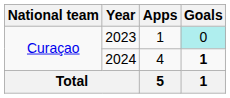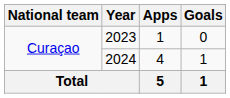2023 | Goals: paleturquoise background -> no background
2024 | Goals: bold -> normal
